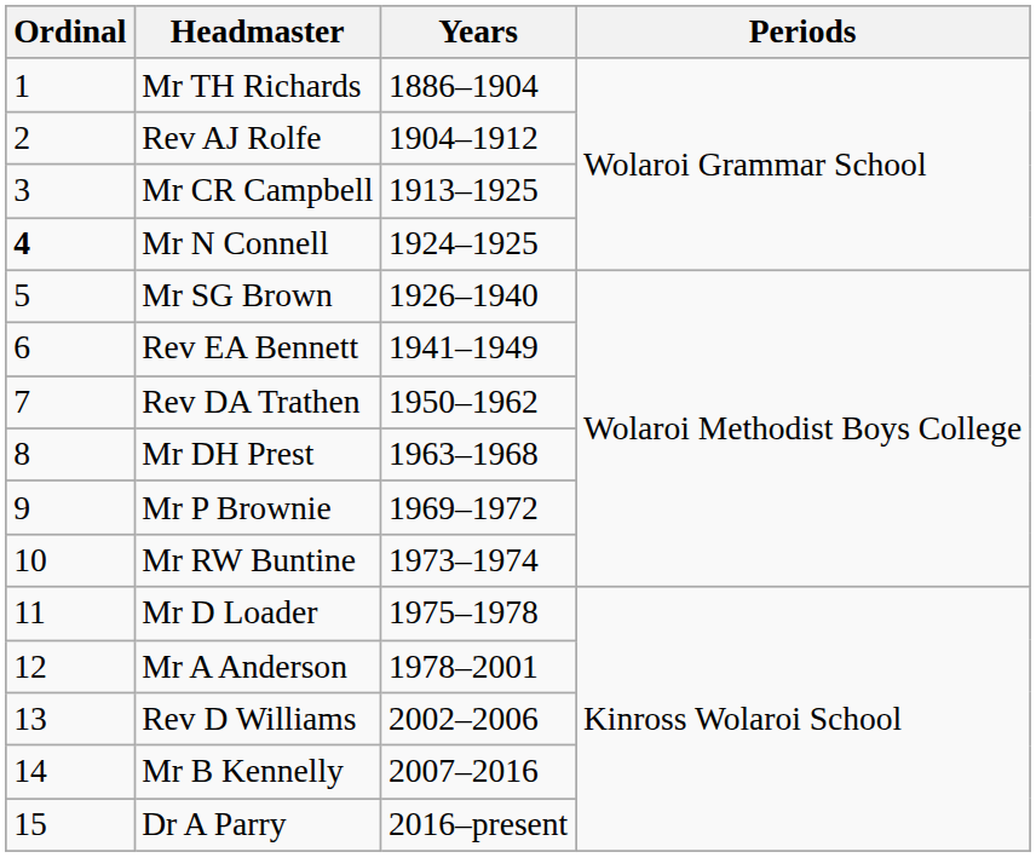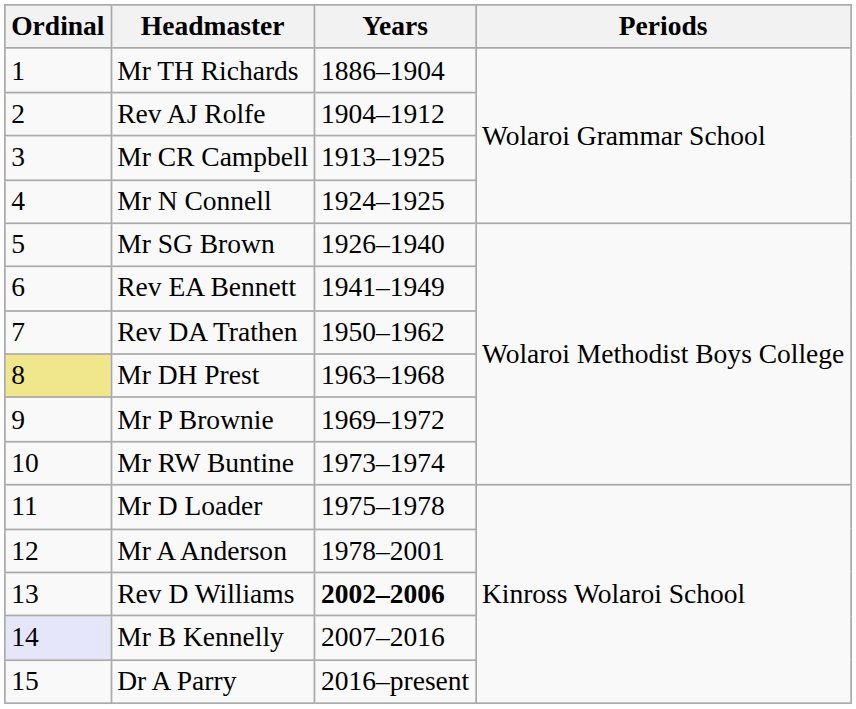Mr N Connell | Ordinal: bold -> normal
Mr DH Prest | Ordinal: no background -> khaki background
Rev D Williams | Years: normal -> bold
Mr B Kennelly | Ordinal: no background -> lavender background
